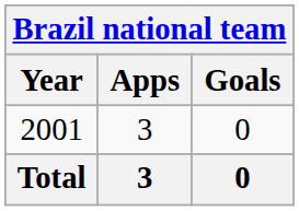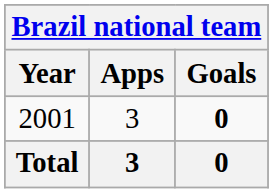2001 | Goals: normal -> bold
